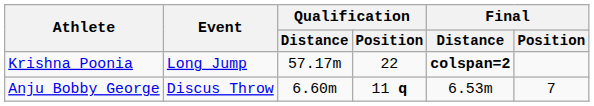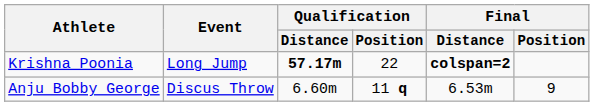Krishna Poonia | Qualification / Distance: normal -> bold
Anju Bobby George | Final / Position: 7 -> 9
